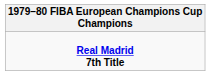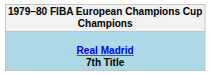row 2 | column 1: no background -> lightblue background
